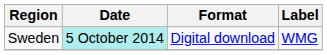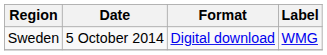Sweden | Date: paleturquoise background -> no background
